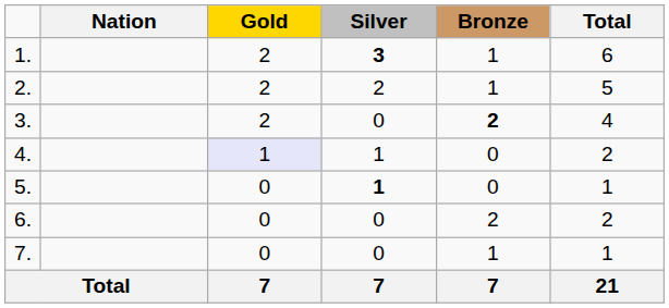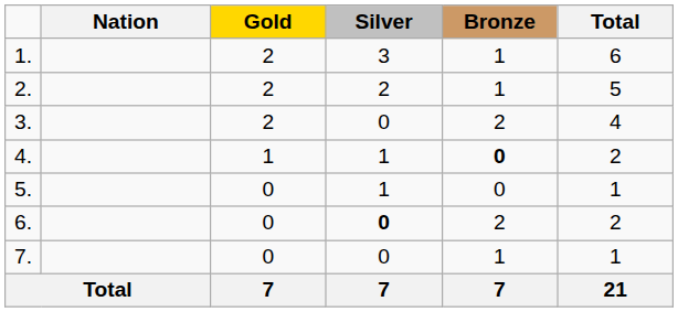1. | Silver: bold -> normal
3. | Bronze: bold -> normal
4. | Gold: lavender background -> no background
4. | Bronze: normal -> bold
5. | Silver: bold -> normal
6. | Silver: normal -> bold
